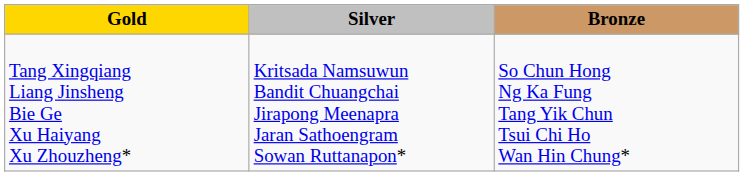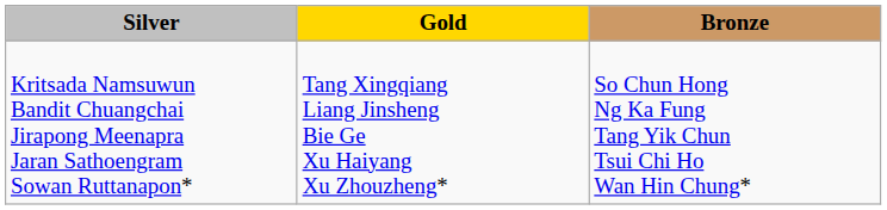columns swapped: Gold <-> Silver
